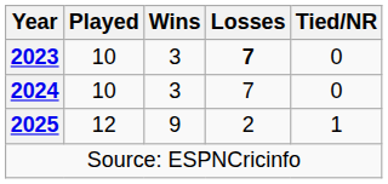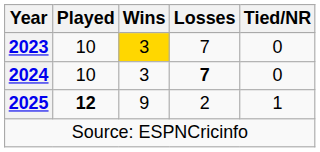2023 | Wins: no background -> gold background
2023 | Losses: bold -> normal
2024 | Losses: normal -> bold
2025 | Played: normal -> bold
